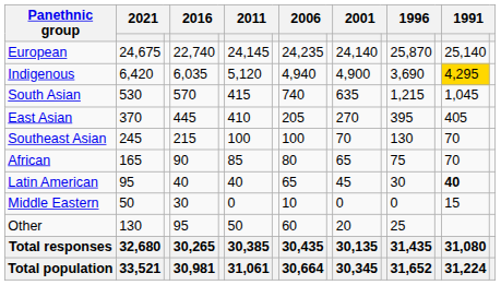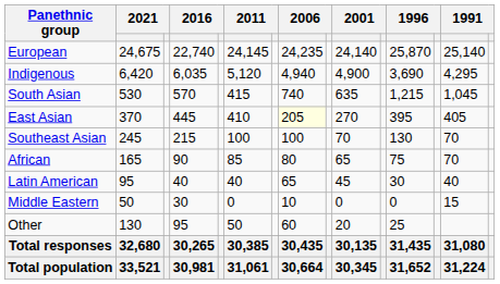Indigenous | column 14: gold background -> no background
East Asian | column 8: no background -> lightyellow background
Latin American | column 14: bold -> normal
